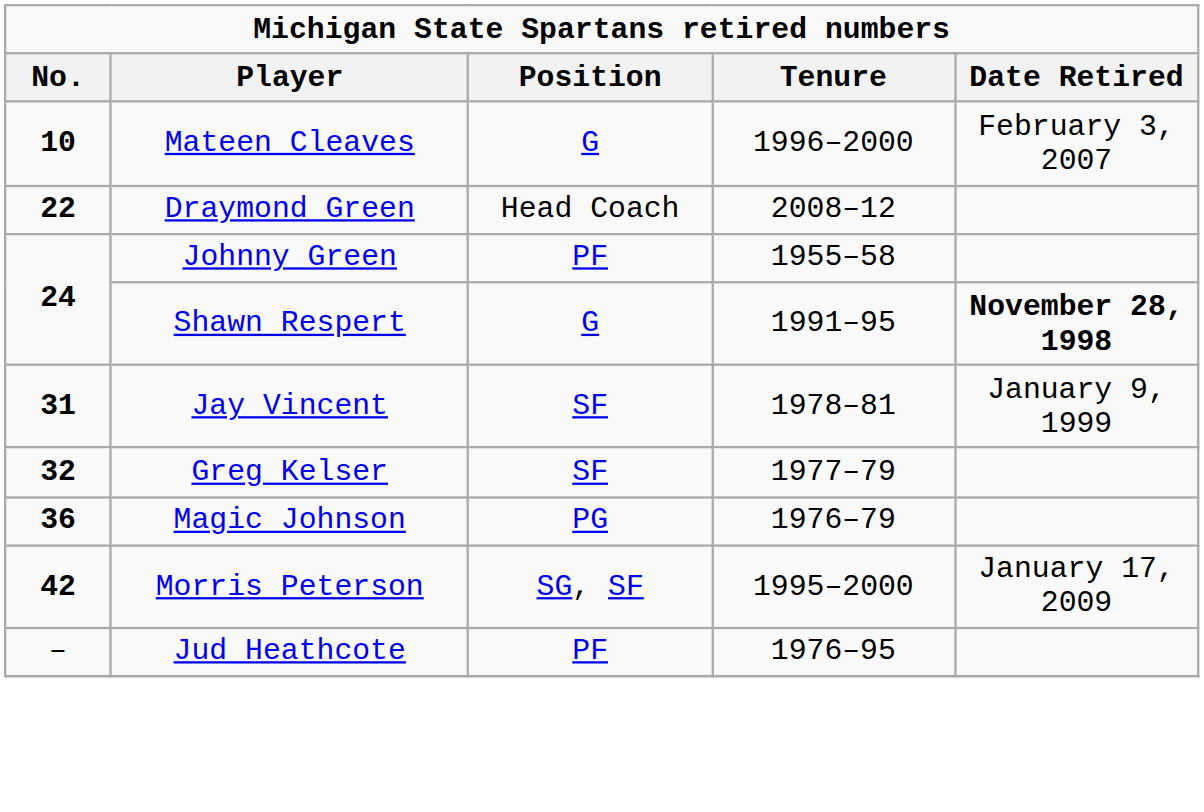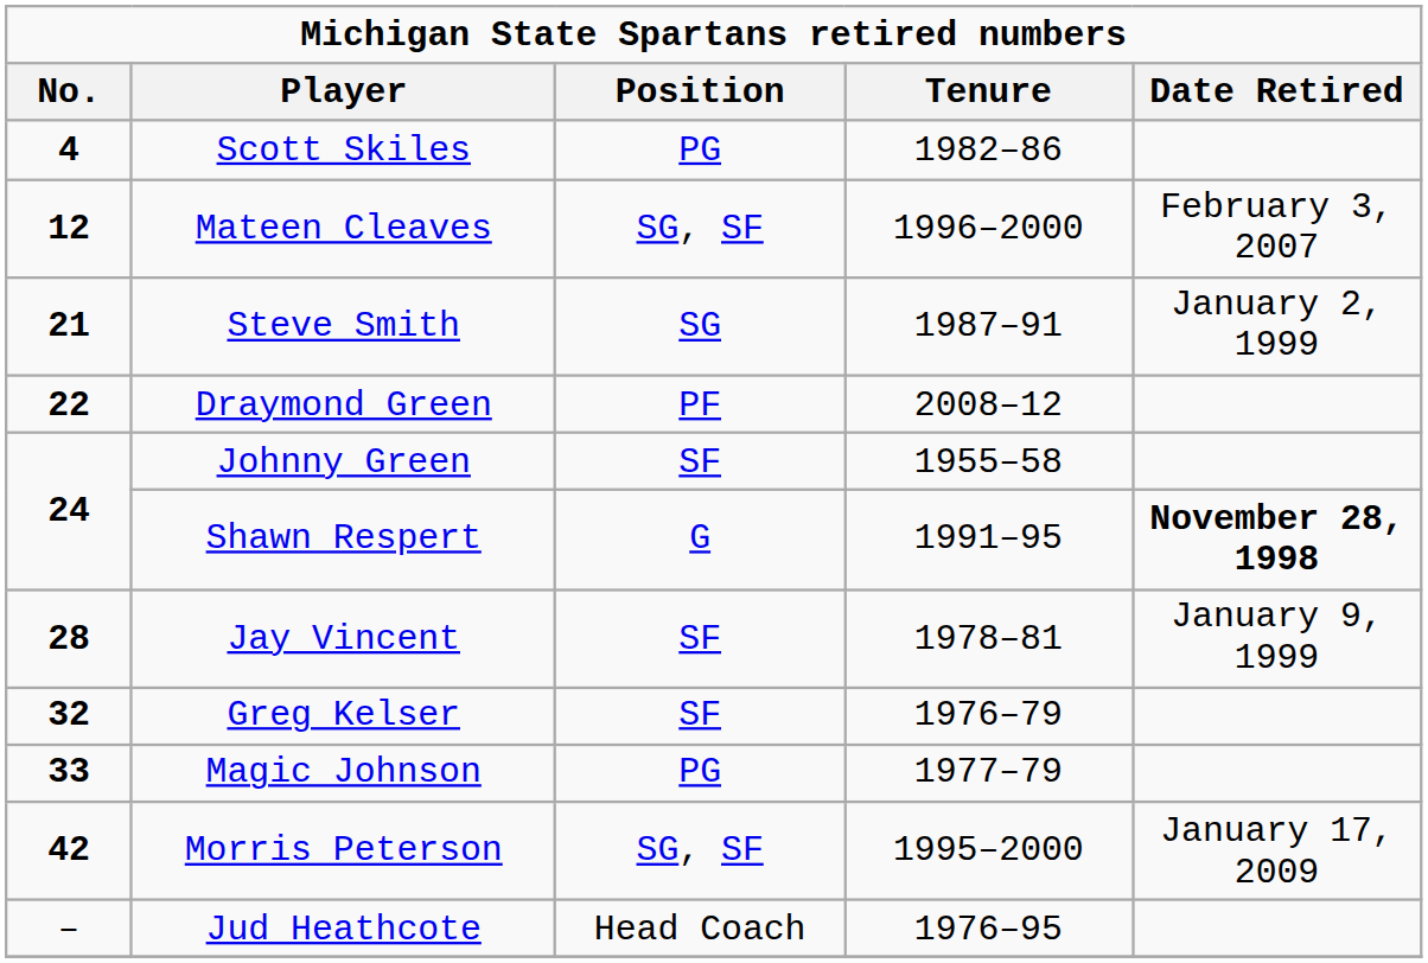+ row: 4 | Scott Skiles | PG | 1982–86
Mateen Cleaves | No.: 10 -> 12
Mateen Cleaves | Position: G -> SG, SF
+ row: 21 | Steve Smith | SG | 1987–91 | January 2, 1999
Draymond Green | Position: Head Coach -> PF
Johnny Green | Position: PF -> SF
Jay Vincent | No.: 31 -> 28
Greg Kelser | Tenure: 1977–79 -> 1976–79
Magic Johnson | No.: 36 -> 33
Magic Johnson | Tenure: 1976–79 -> 1977–79
Jud Heathcote | Position: PF -> Head Coach
